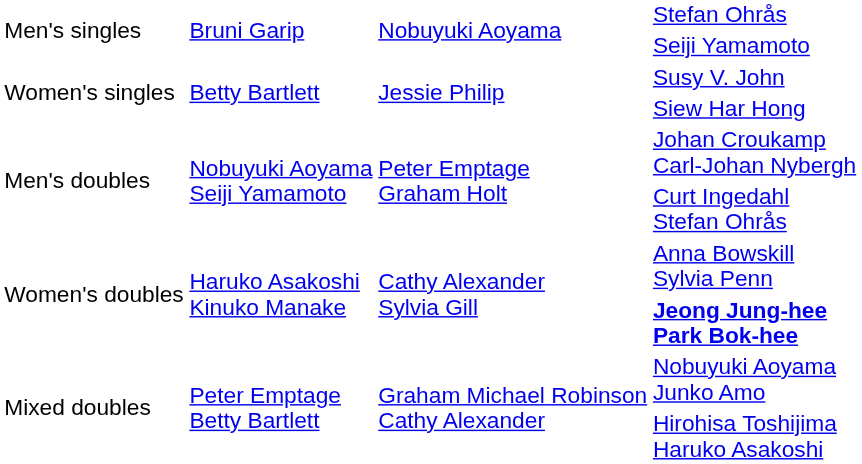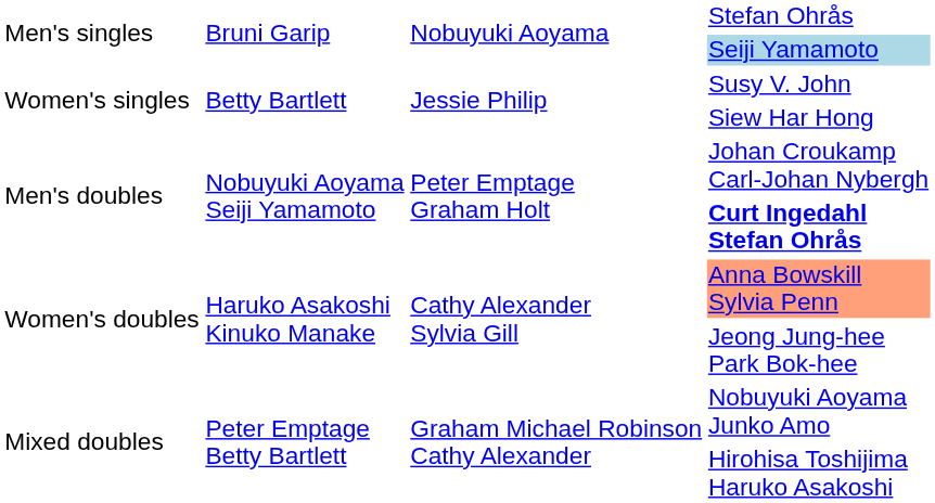Seiji Yamamoto | column 4: no background -> lightblue background
Curt Ingedahl Stefan Ohrås | column 4: normal -> bold
Anna Bowskill Sylvia Penn | column 4: no background -> lightsalmon background
Jeong Jung-hee Park Bok-hee | column 4: bold -> normal
